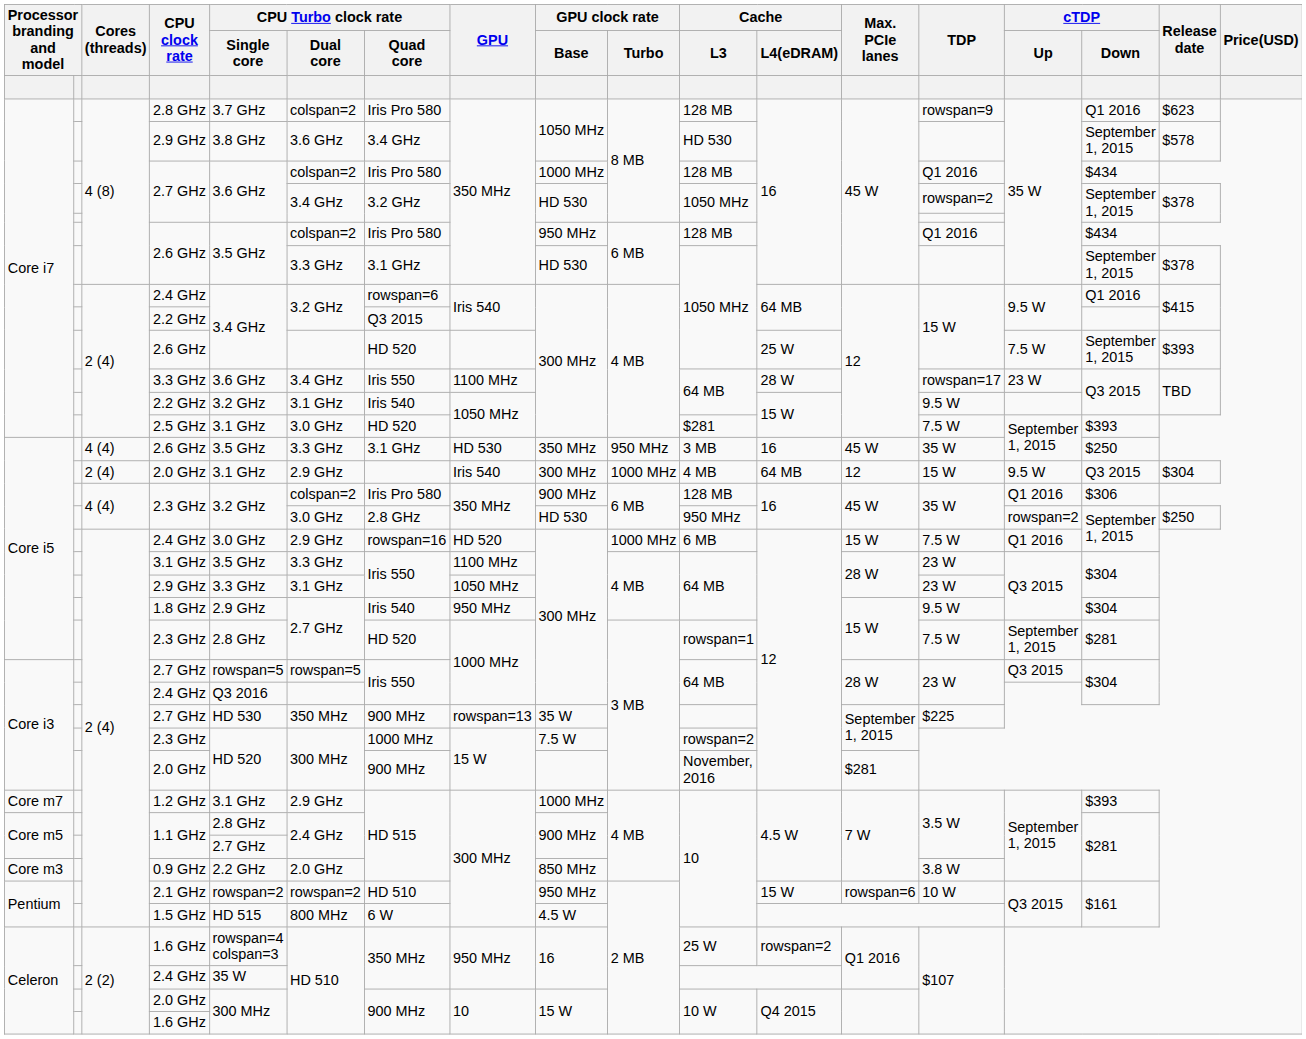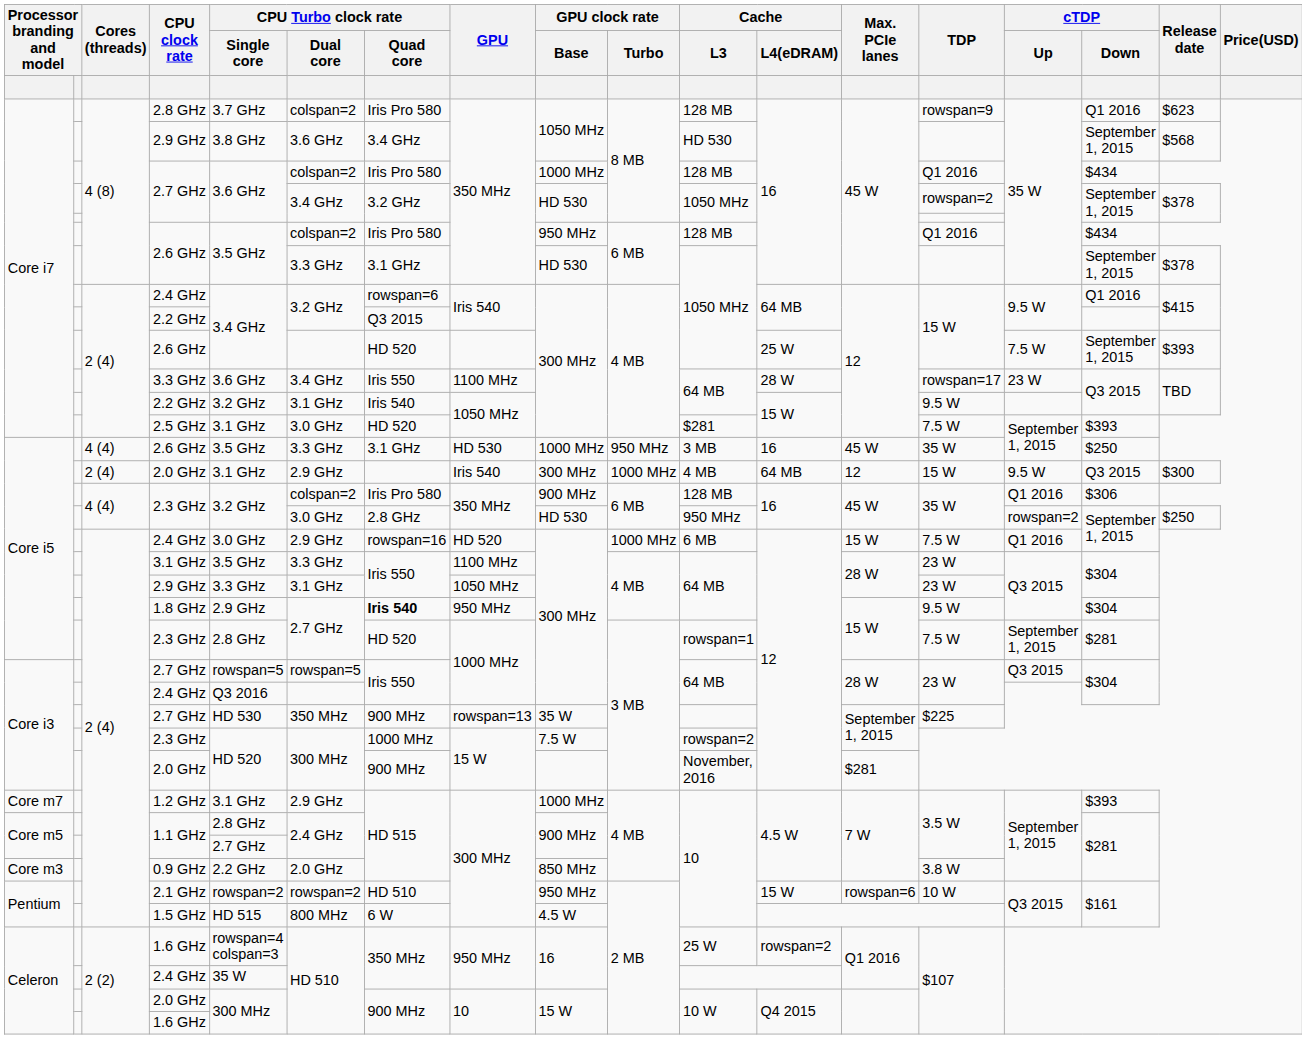Core i7 / 2.9 GHz | Release date: $578 -> $568
Core i5 / 2.6 GHz | GPU clock rate / Base: 350 MHz -> 1000 MHz
Core i5 / 2.0 GHz | Release date: $304 -> $300
1.8 GHz | CPU Turbo clock rate / Quad core: normal -> bold
